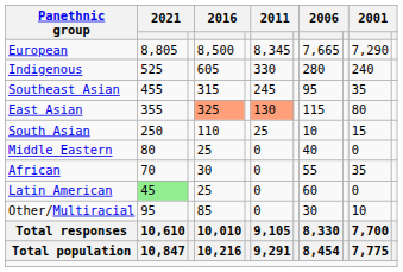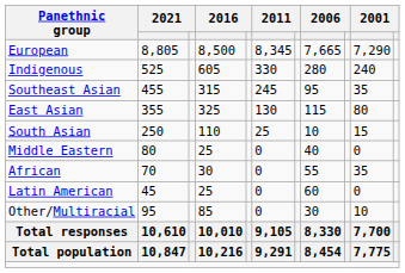East Asian | column 4: lightsalmon background -> no background
East Asian | column 6: lightsalmon background -> no background
Latin American | column 2: lightgreen background -> no background
